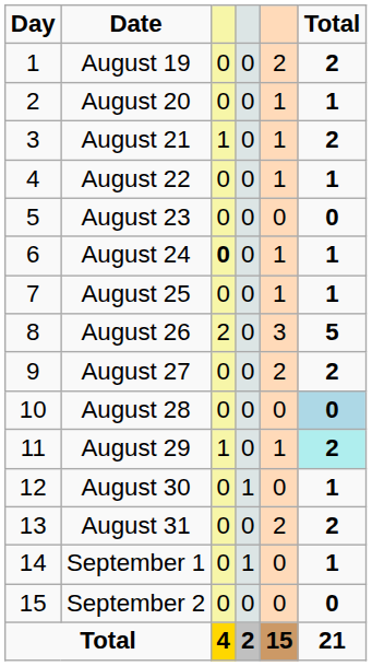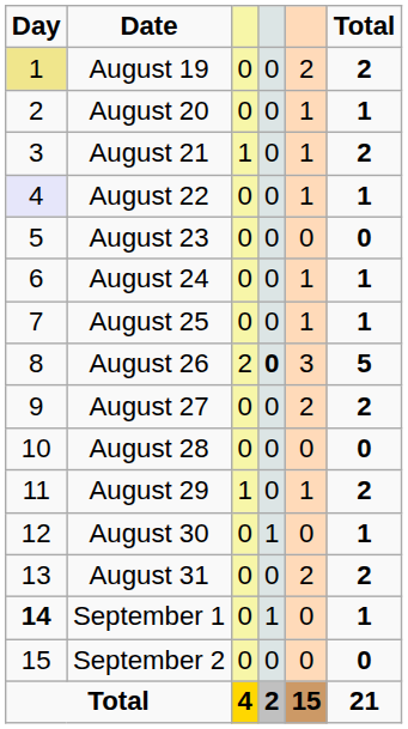August 19 | Day: no background -> khaki background
August 22 | Day: no background -> lavender background
August 24 | column 3: bold -> normal
August 26 | column 4: normal -> bold
August 28 | Total: lightblue background -> no background
August 29 | Total: paleturquoise background -> no background
September 1 | Day: normal -> bold
